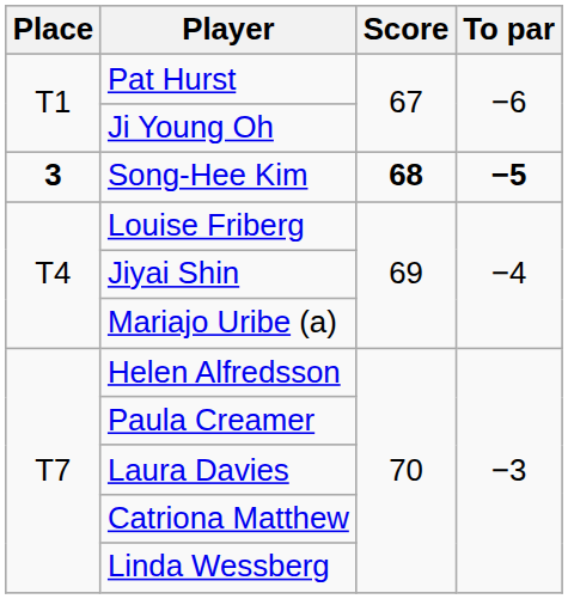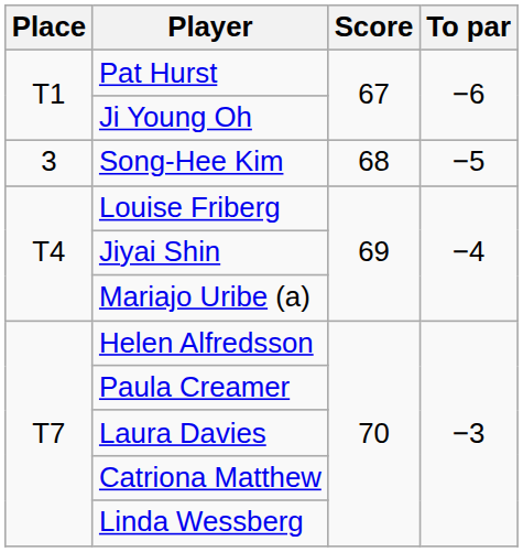Song-Hee Kim | Place: bold -> normal
Song-Hee Kim | Score: bold -> normal
Song-Hee Kim | To par: bold -> normal
